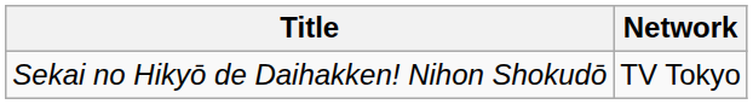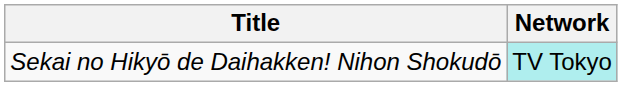Sekai no Hikyō de Daihakken! Nihon Shokudō | Network: no background -> paleturquoise background
